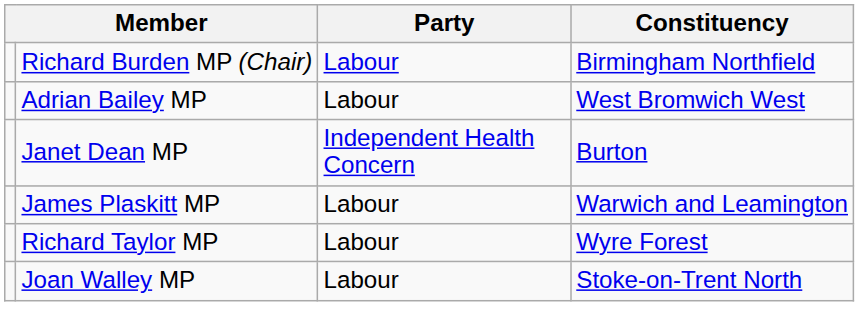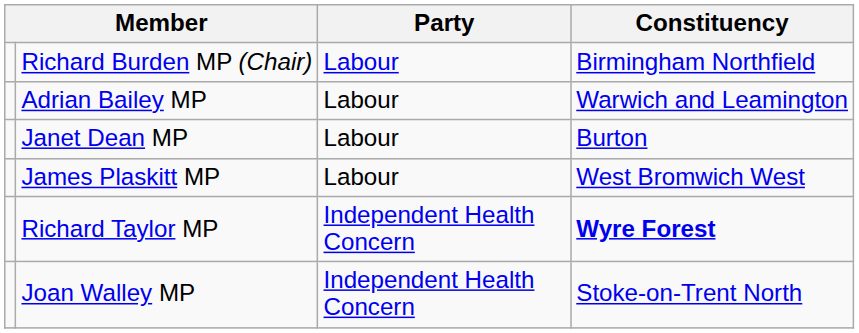Adrian Bailey MP | column 4: West Bromwich West -> Warwich and Leamington
Janet Dean MP | Party: Independent Health Concern -> Labour
James Plaskitt MP | column 4: Warwich and Leamington -> West Bromwich West
Richard Taylor MP | Party: Labour -> Independent Health Concern
Richard Taylor MP | column 4: normal -> bold
Joan Walley MP | Party: Labour -> Independent Health Concern
